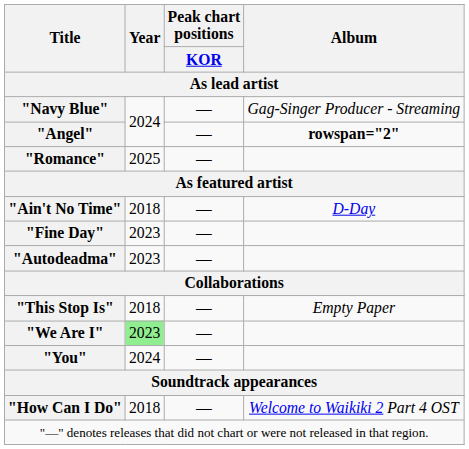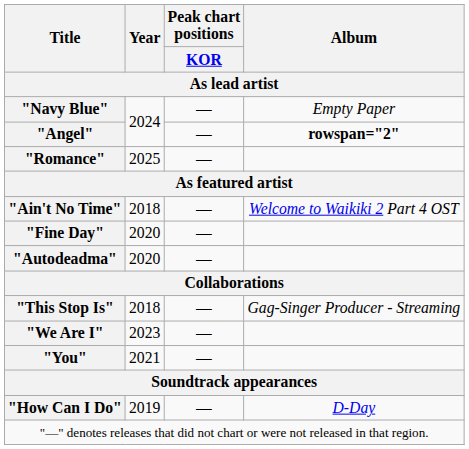"Navy Blue" | Album: Gag-Singer Producer - Streaming -> Empty Paper
"Ain't No Time" | Album: D-Day -> Welcome to Waikiki 2 Part 4 OST
"Fine Day" | Year: 2023 -> 2020
"Autodeadma" | Year: 2023 -> 2020
"This Stop Is" | Album: Empty Paper -> Gag-Singer Producer - Streaming
"We Are I" | Year: lightgreen background -> no background
"You" | Year: 2024 -> 2021
"How Can I Do" | Year: 2018 -> 2019
"How Can I Do" | Album: Welcome to Waikiki 2 Part 4 OST -> D-Day
